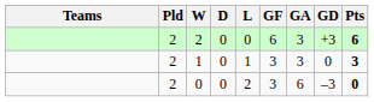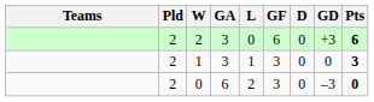columns swapped: D <-> GA
